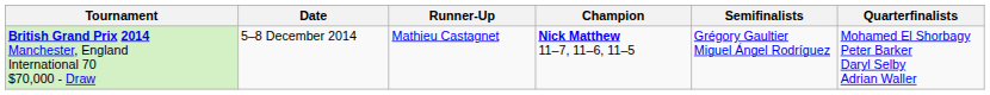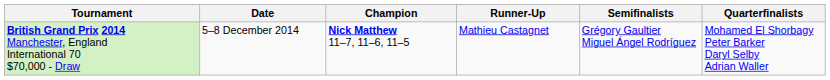columns swapped: Champion <-> Runner-Up
